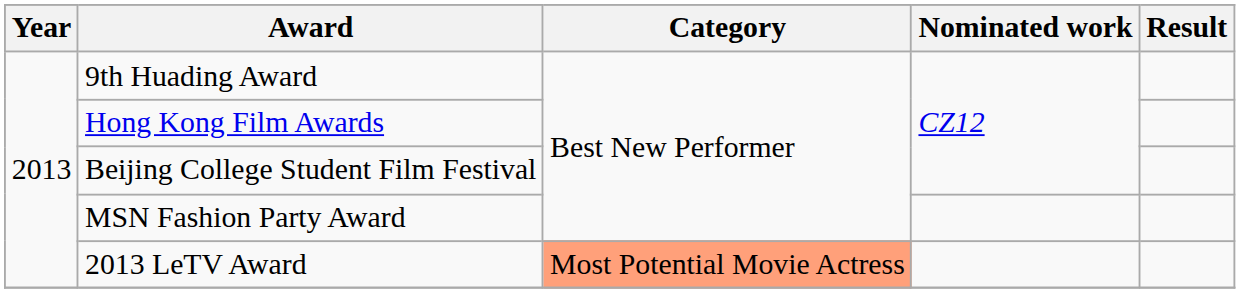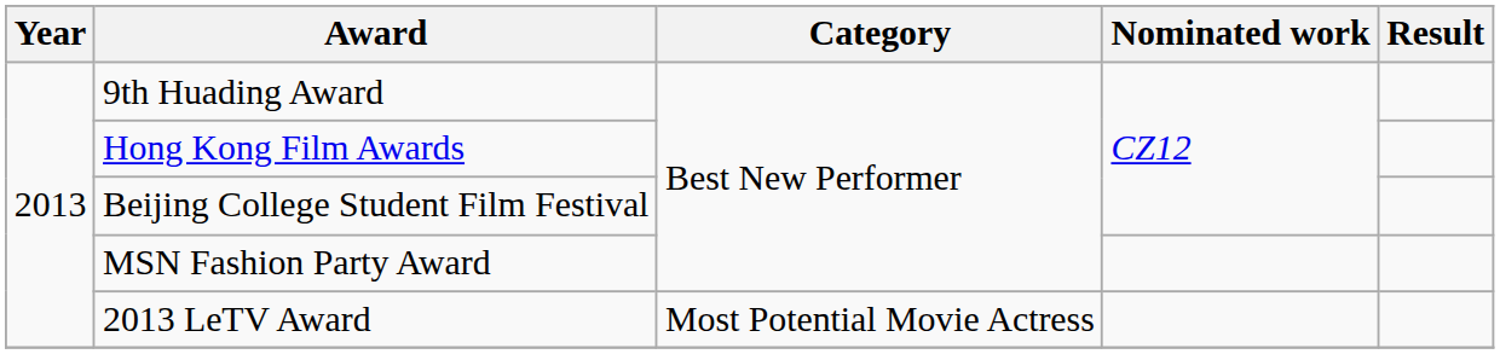2013 LeTV Award | Category: lightsalmon background -> no background
